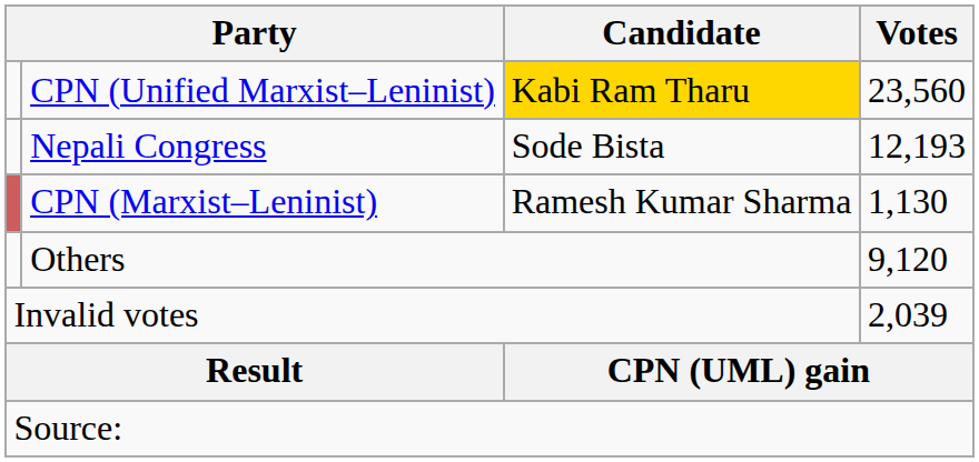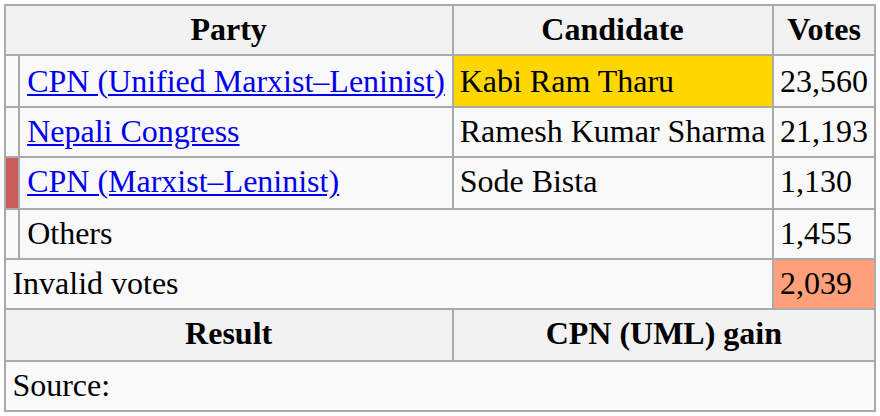Nepali Congress | Candidate: Sode Bista -> Ramesh Kumar Sharma
Nepali Congress | Votes: 12,193 -> 21,193
CPN (Marxist–Leninist) | Candidate: Ramesh Kumar Sharma -> Sode Bista
Others | Votes: 9,120 -> 1,455
Invalid votes | Votes: no background -> lightsalmon background
